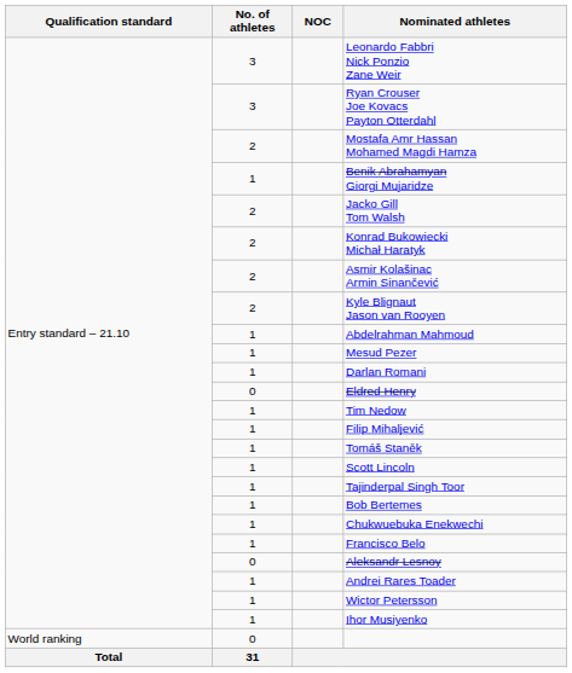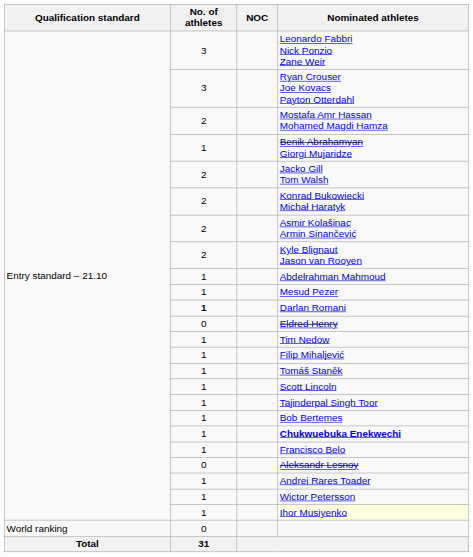Darlan Romani | No. of athletes: normal -> bold
Chukwuebuka Enekwechi | Nominated athletes: normal -> bold
Ihor Musiyenko | Nominated athletes: no background -> lightyellow background
